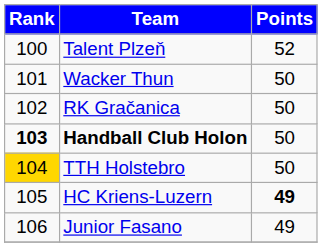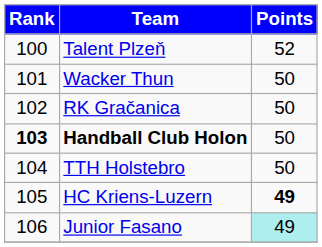TTH Holstebro | Rank: gold background -> no background
Junior Fasano | Points: no background -> paleturquoise background
